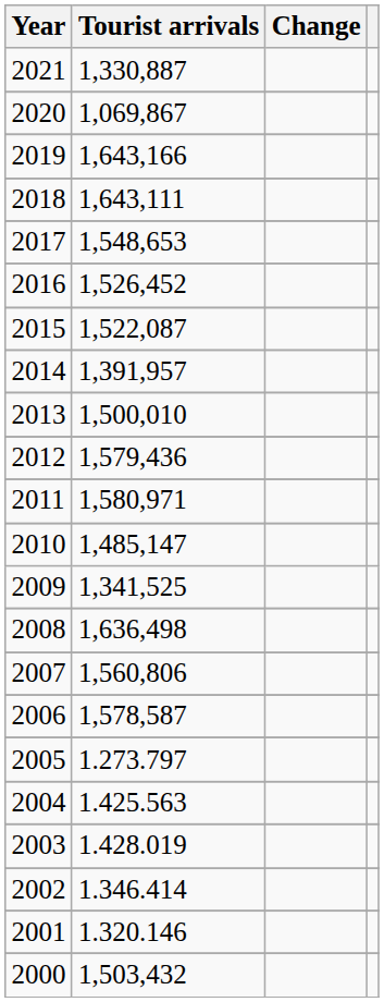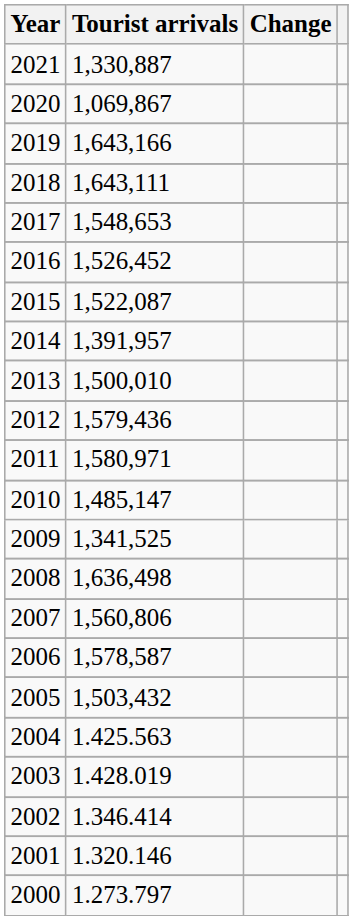2005 | Tourist arrivals: 1.273.797 -> 1,503,432
2000 | Tourist arrivals: 1,503,432 -> 1.273.797
